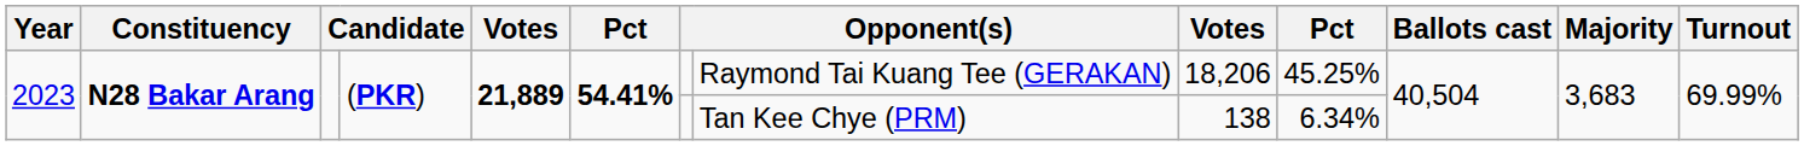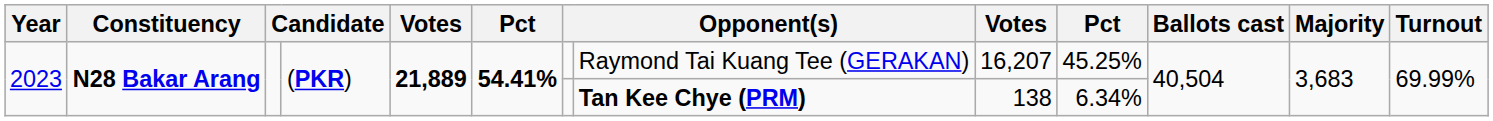row 2 | column 9: 18,206 -> 16,207
row 3 | column 8: normal -> bold
